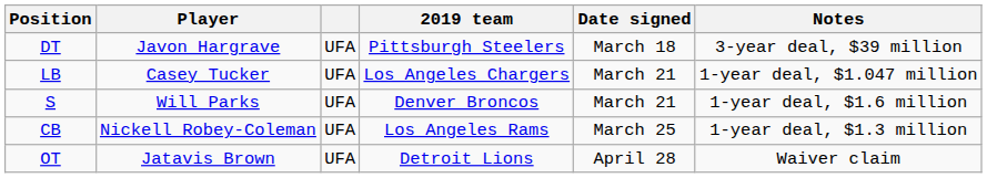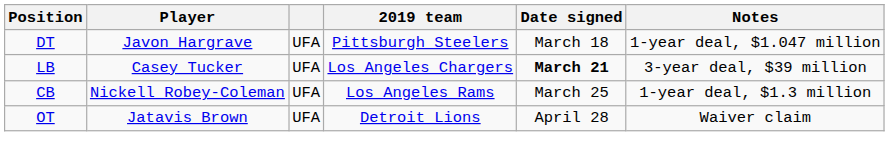DT | Notes: 3-year deal, $39 million -> 1-year deal, $1.047 million
LB | Date signed: normal -> bold
LB | Notes: 1-year deal, $1.047 million -> 3-year deal, $39 million
- row: S | Will Parks | UFA | Denver Broncos | March 21 | 1-year deal, $1.6 million
